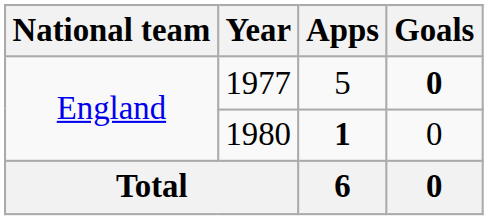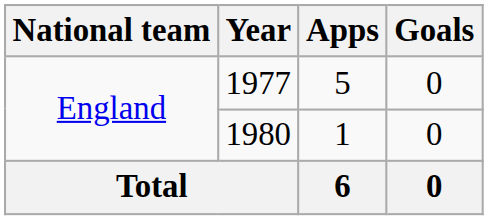1977 | Goals: bold -> normal
1980 | Apps: bold -> normal
